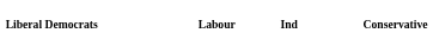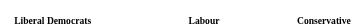- column: 4 | Ind
